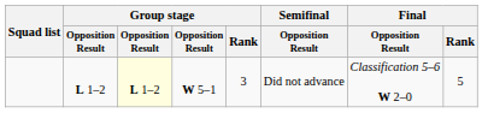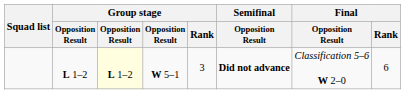row 3 | Semifinal / Opposition Result: normal -> bold
row 3 | Final / Rank: 5 -> 6
